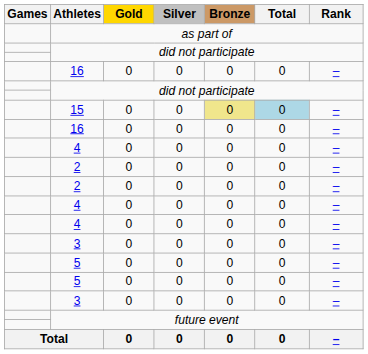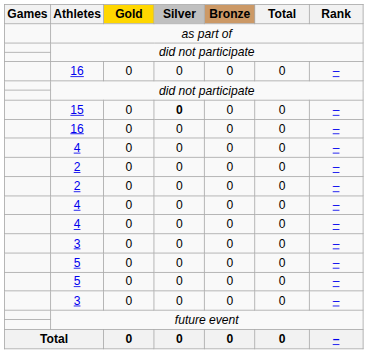15 | Silver: normal -> bold
15 | Bronze: khaki background -> no background
15 | Total: lightblue background -> no background
